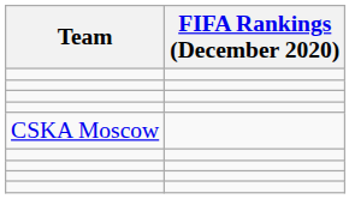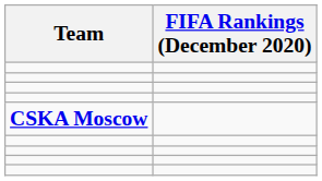row 6 | Team: normal -> bold
